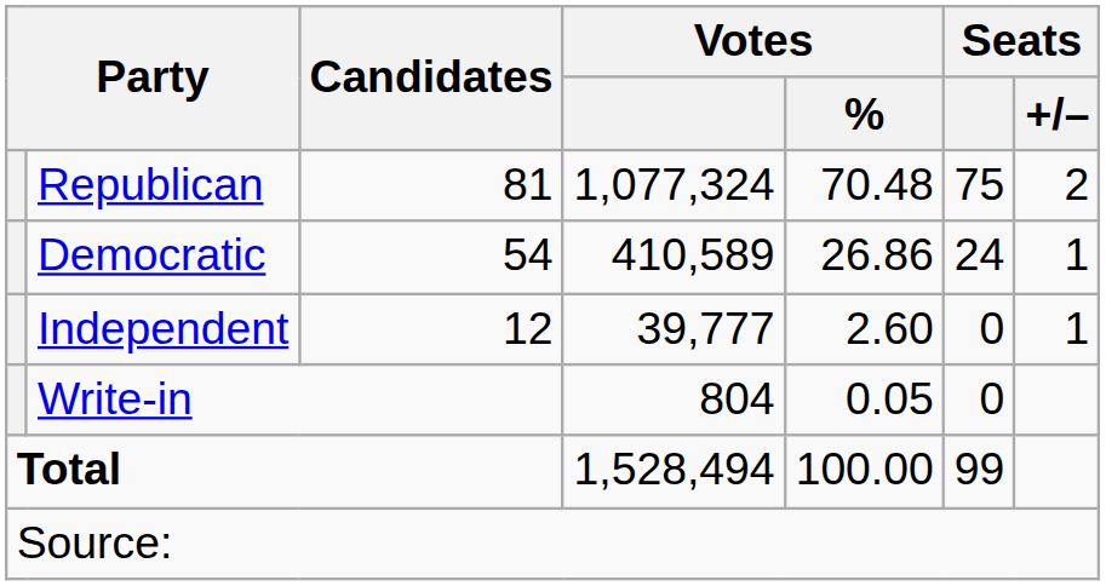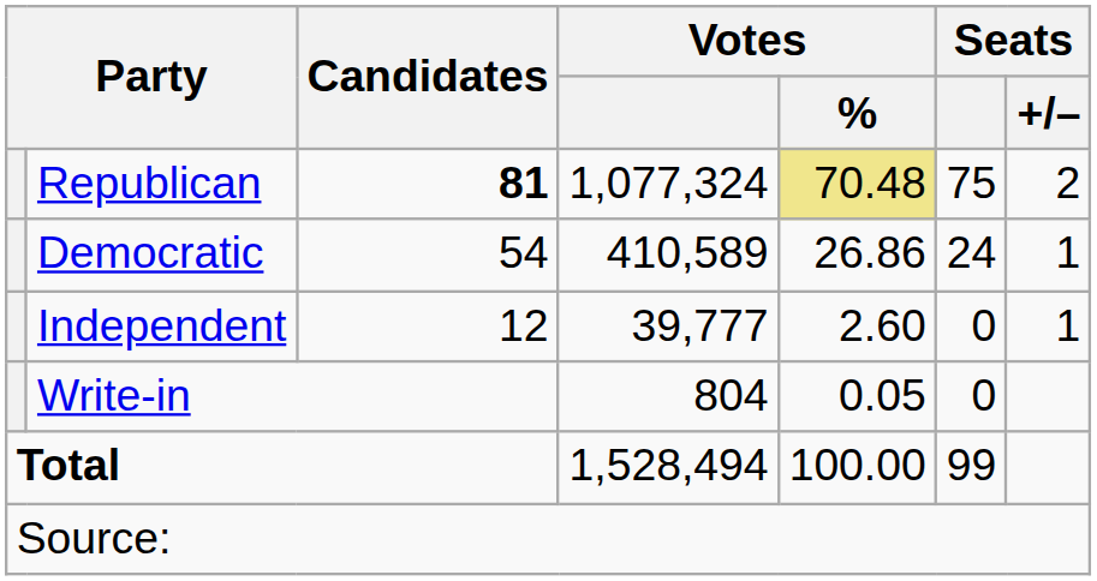Republican | Candidates: normal -> bold
Republican | Votes / %: no background -> khaki background
